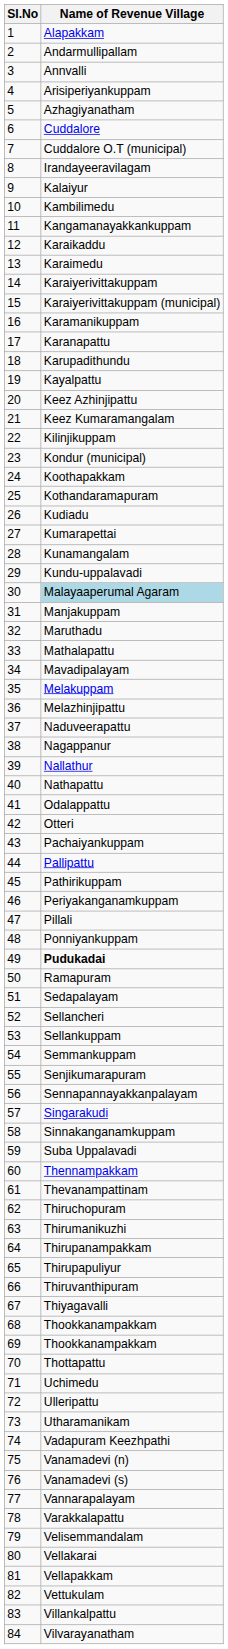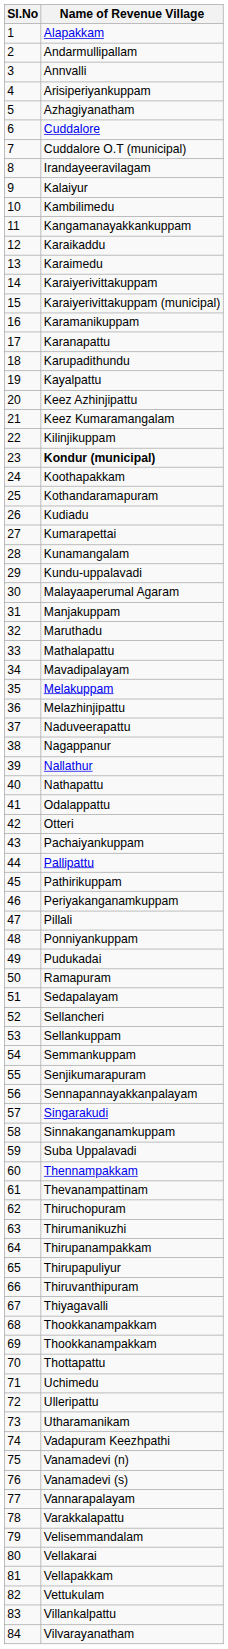row 24 | Name of Revenue Village: normal -> bold
row 31 | Name of Revenue Village: lightblue background -> no background
row 50 | Name of Revenue Village: bold -> normal
